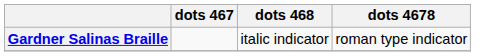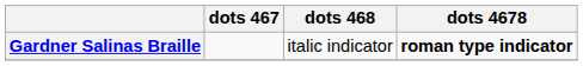Gardner Salinas Braille | dots 4678: normal -> bold
